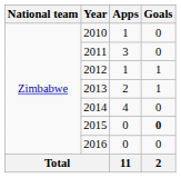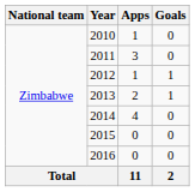2015 | Goals: bold -> normal
